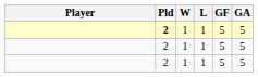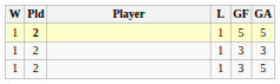columns swapped: Player <-> W
row 3 | GF: 5 -> 3
row 3 | GA: 5 -> 3
row 4 | GF: 5 -> 3
